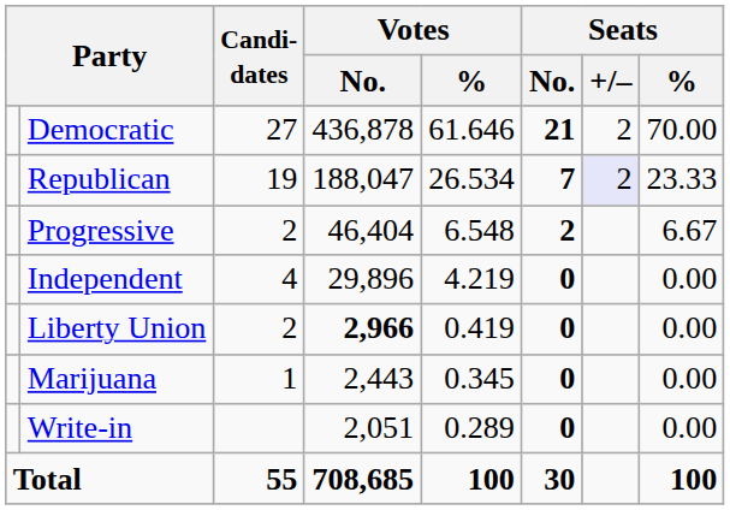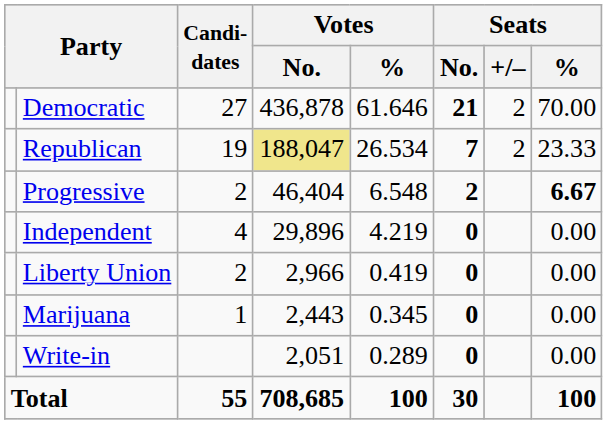Republican | Votes / No.: no background -> khaki background
Republican | Seats / +/–: lavender background -> no background
Progressive | Seats / %: normal -> bold
Liberty Union | Votes / No.: bold -> normal
